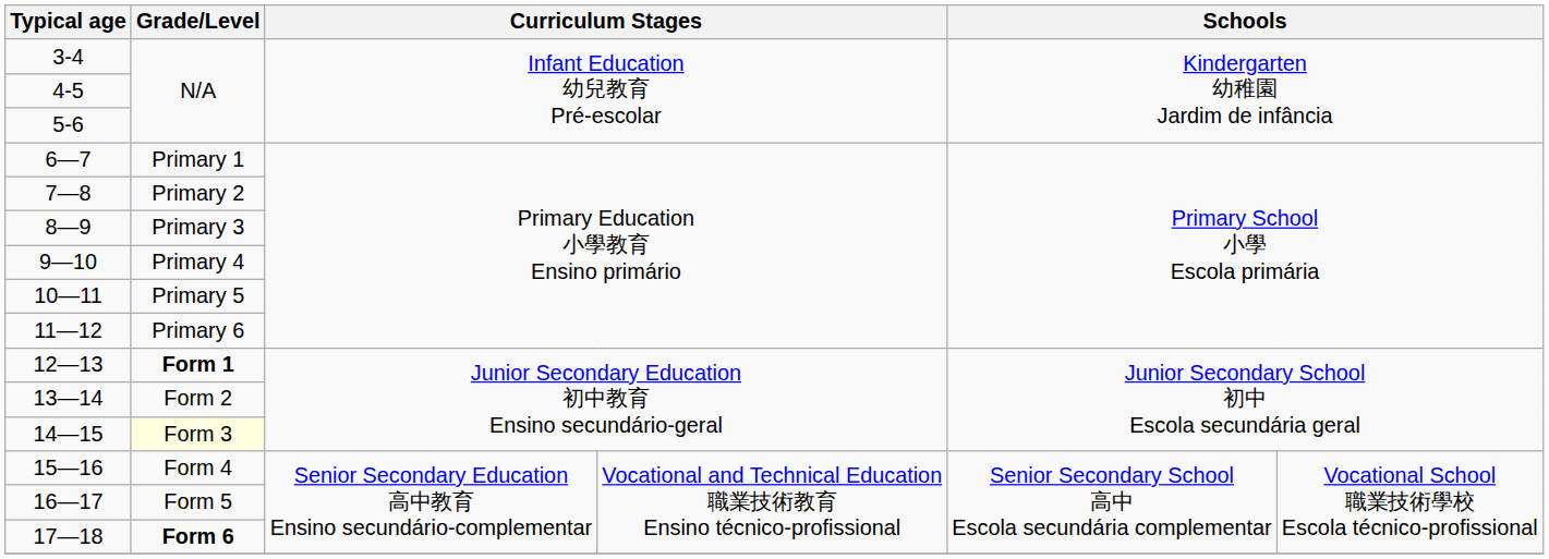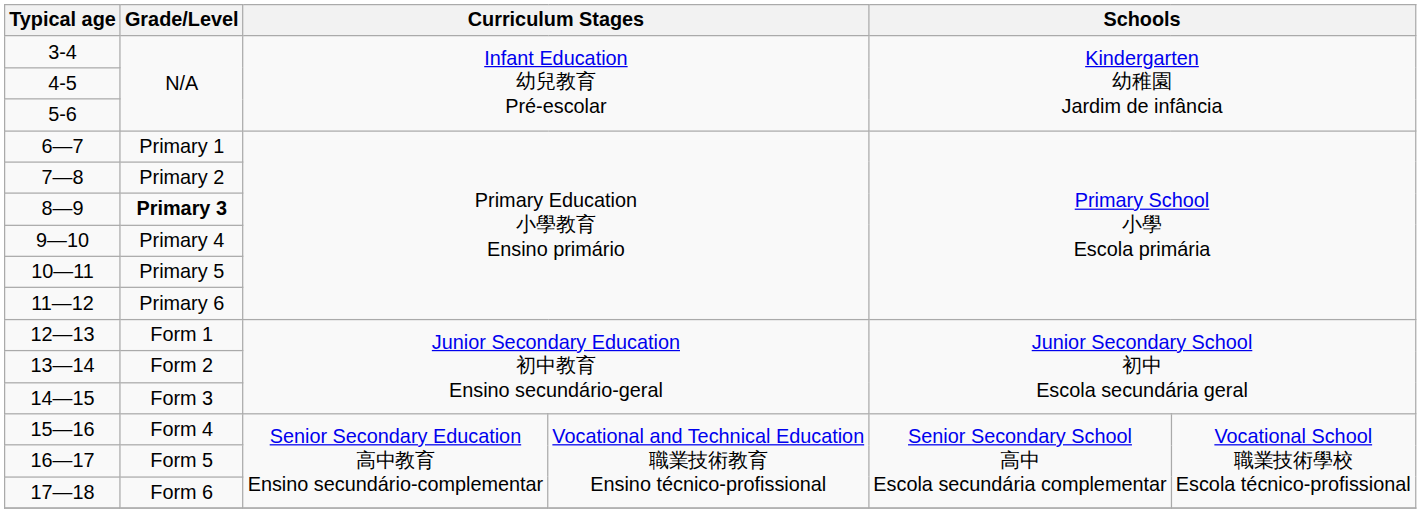8—9 | Grade/Level: normal -> bold
12—13 | Grade/Level: bold -> normal
14—15 | Grade/Level: lightyellow background -> no background
17—18 | Grade/Level: bold -> normal
